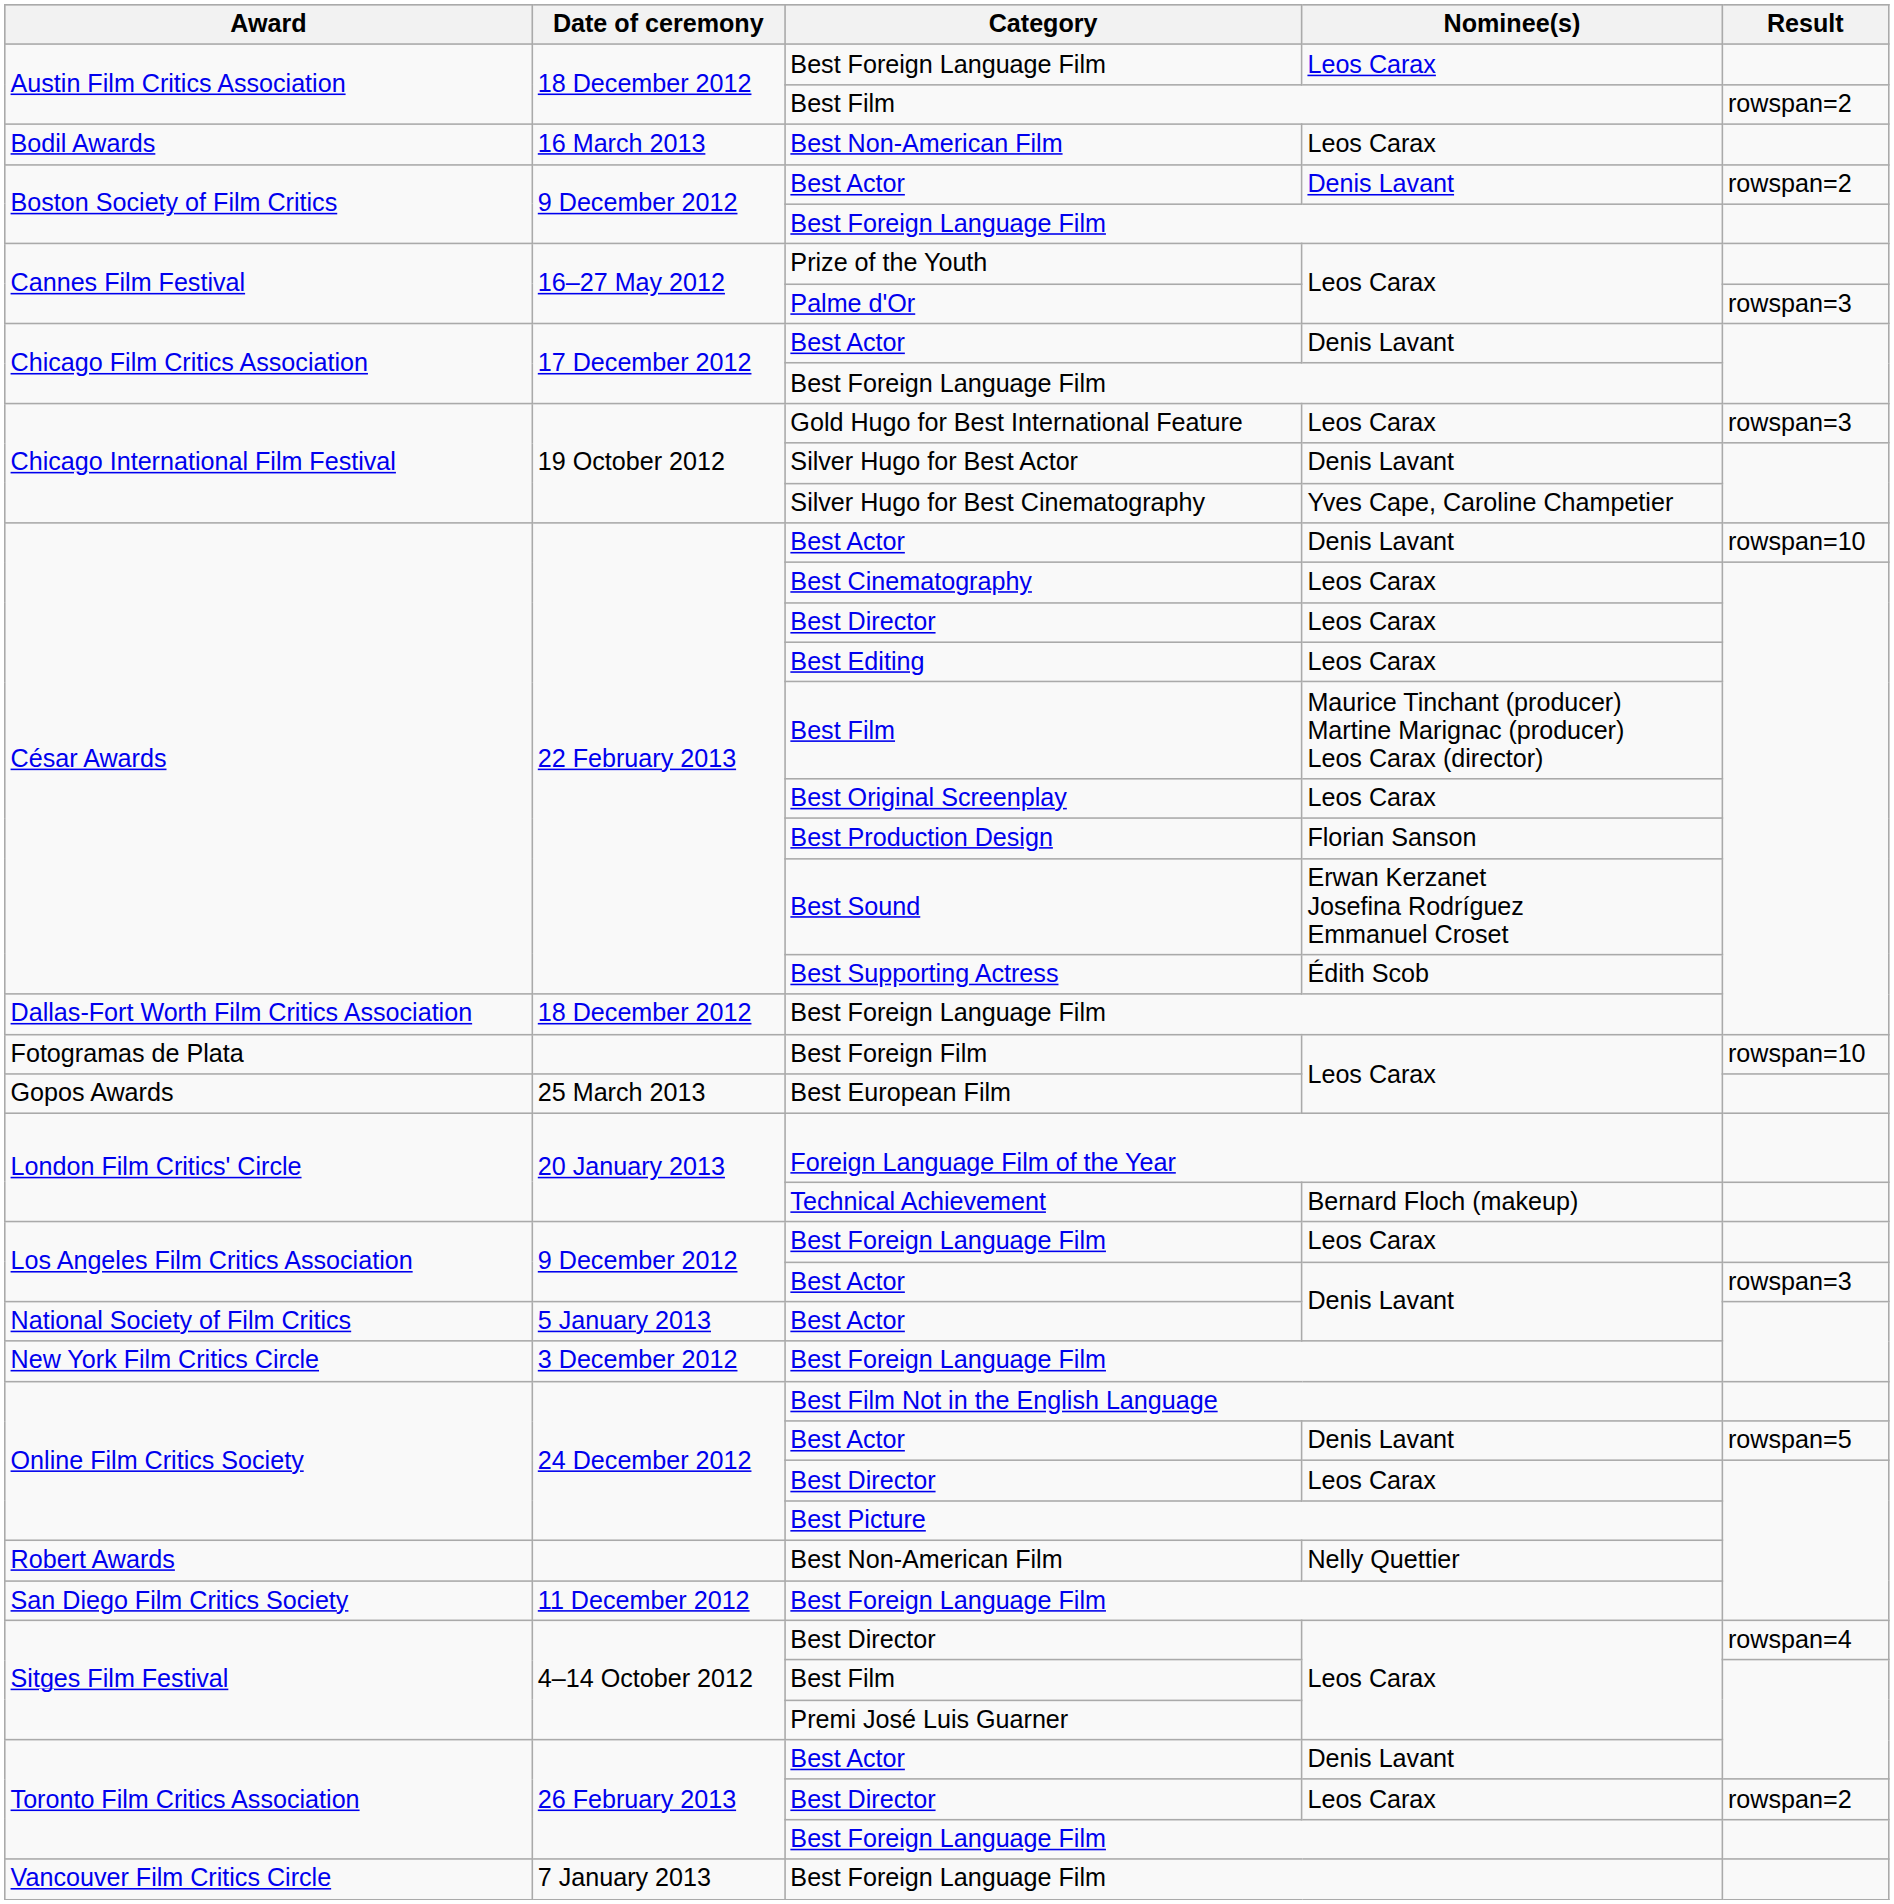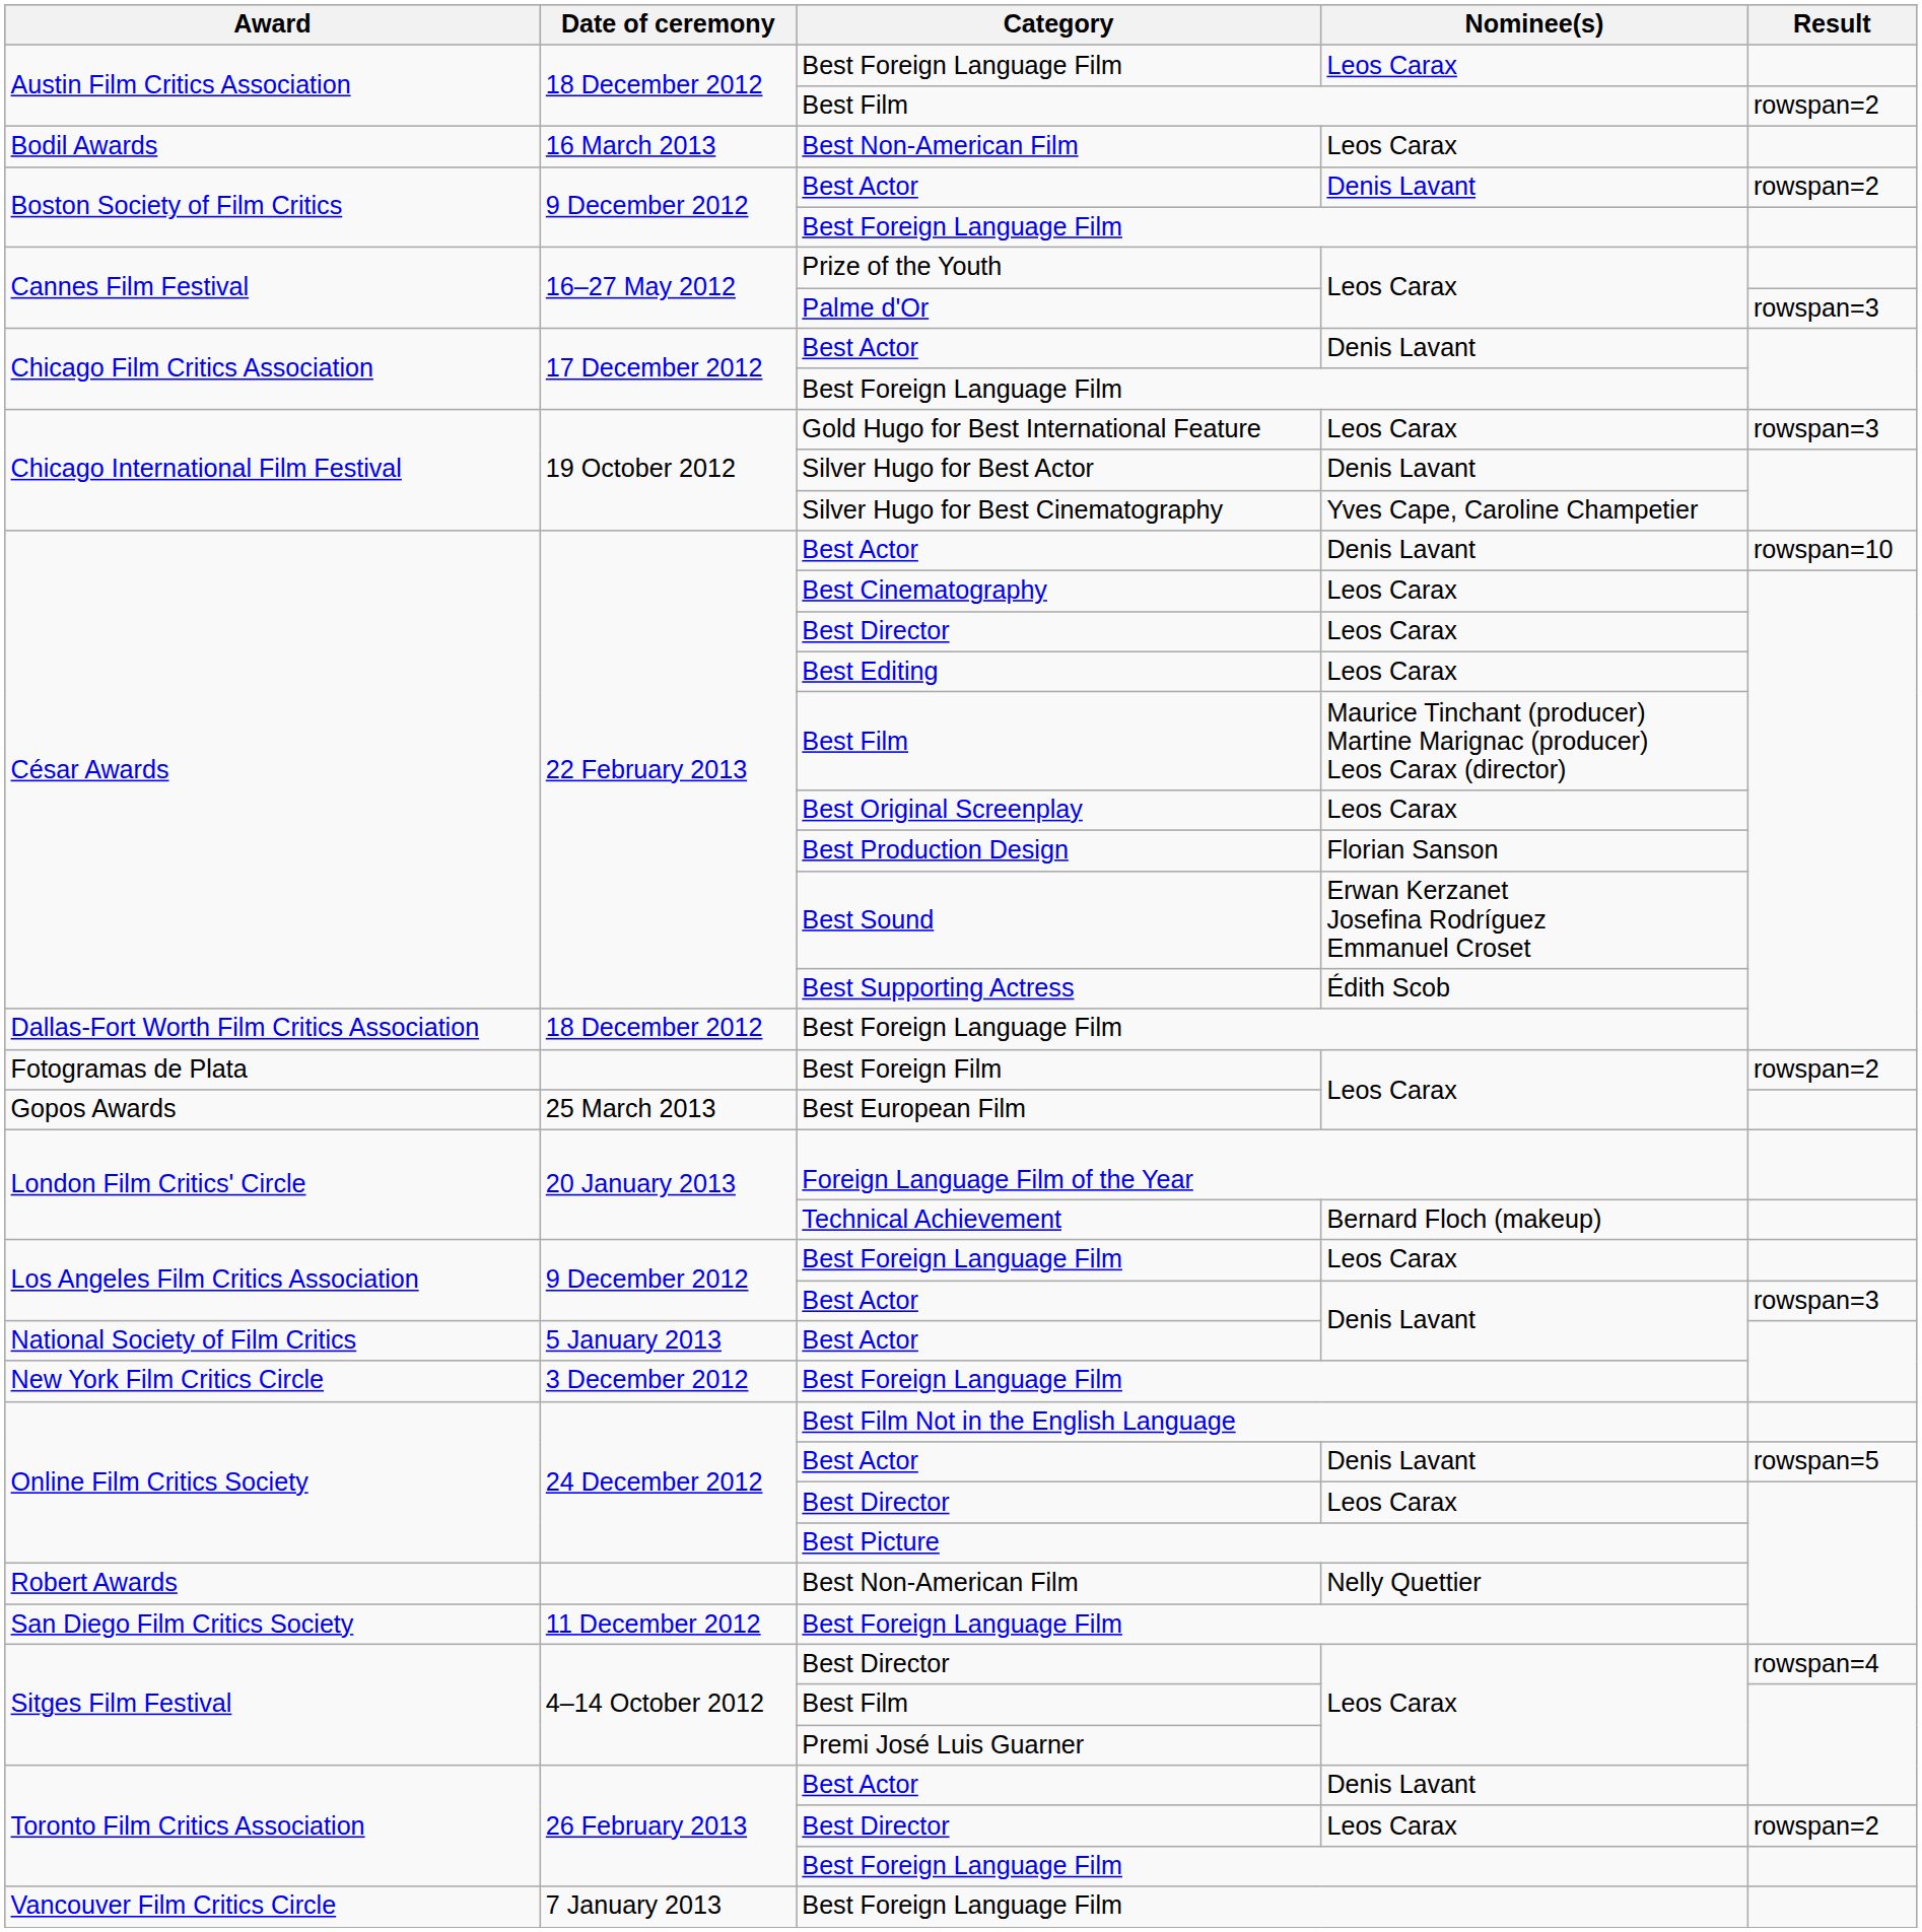Best Foreign Film | Result: rowspan=10 -> rowspan=2
